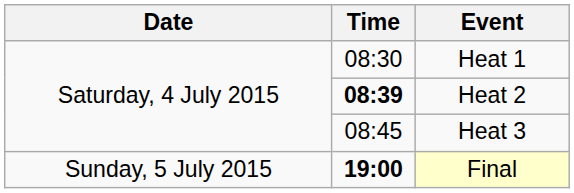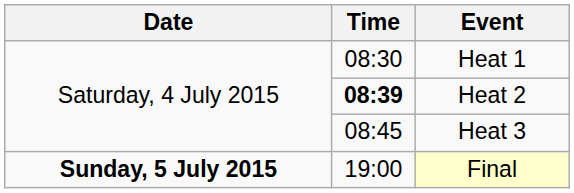Final | Date: normal -> bold
Final | Time: bold -> normal
